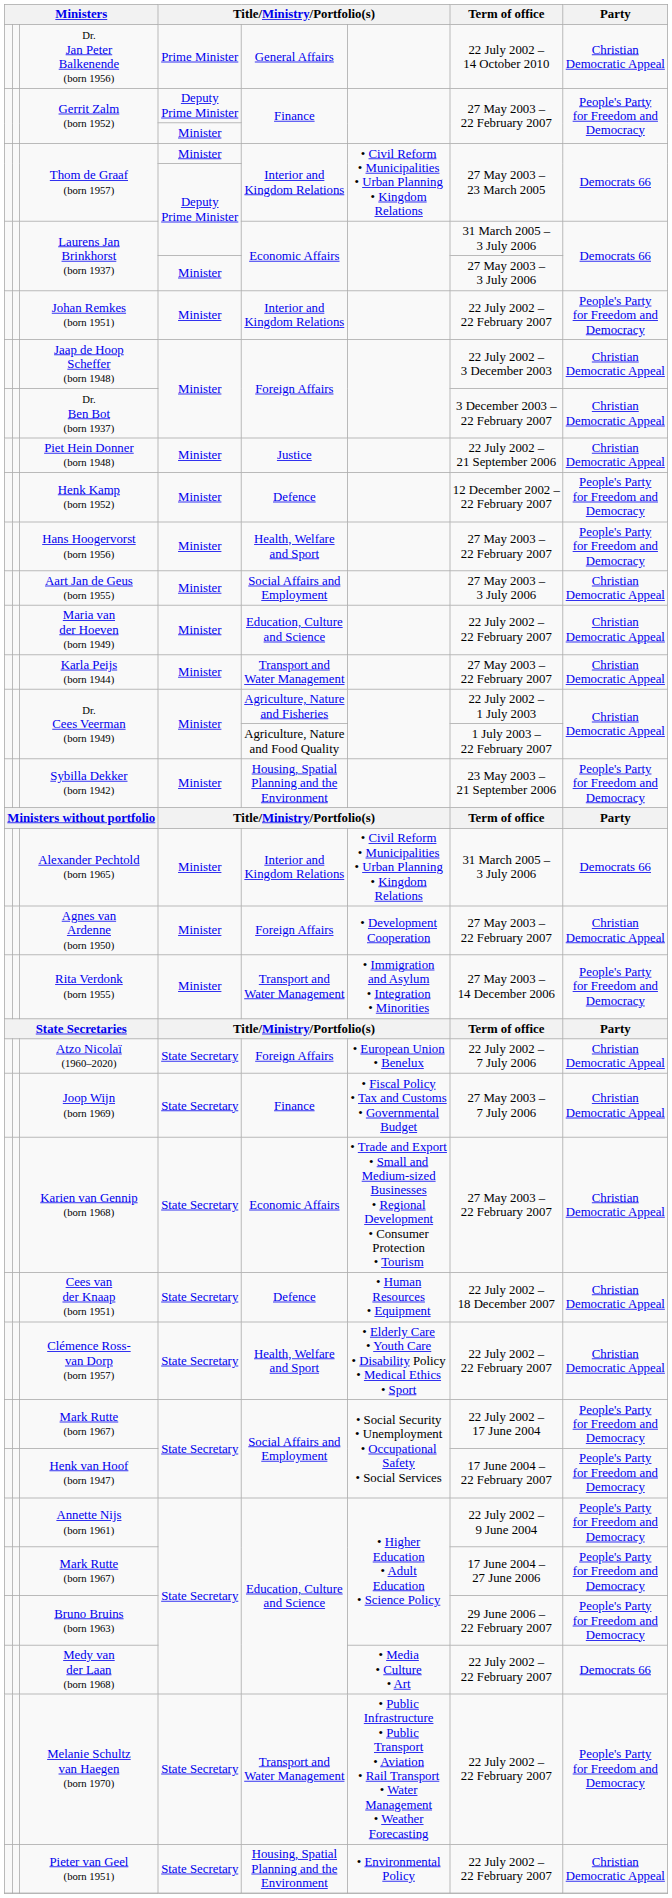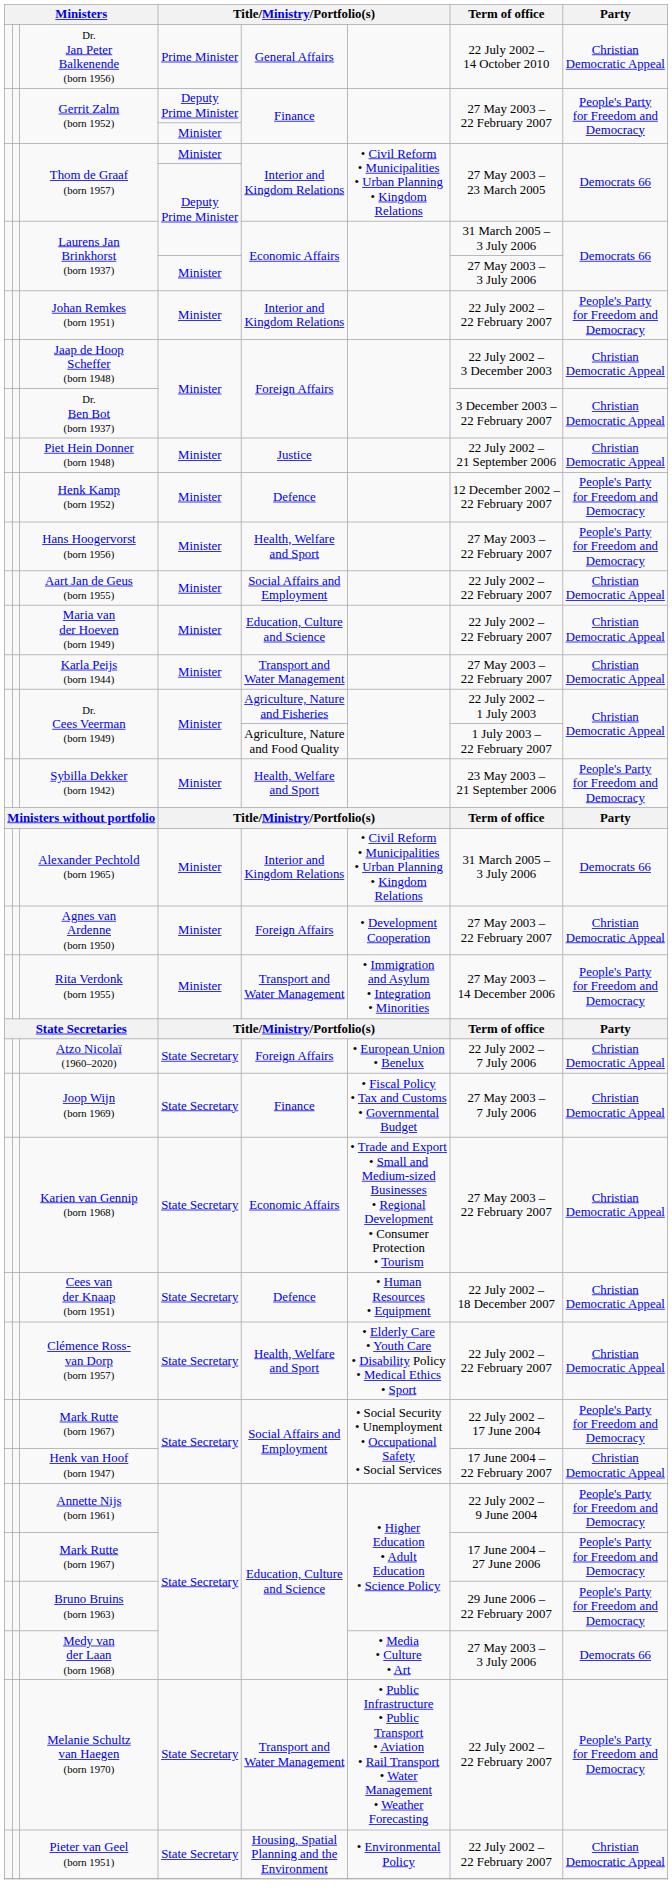Aart Jan de Geus (born 1955) | Term of office: 27 May 2003 – 3 July 2006 -> 22 July 2002 – 22 February 2007
Sybilla Dekker (born 1942) | column 5: Housing, Spatial Planning and the Environment -> Health, Welfare and Sport
Henk van Hoof (born 1947) | Party: People's Party for Freedom and Democracy -> Christian Democratic Appeal
Medy van der Laan (born 1968) | Term of office: 22 July 2002 – 22 February 2007 -> 27 May 2003 – 3 July 2006
